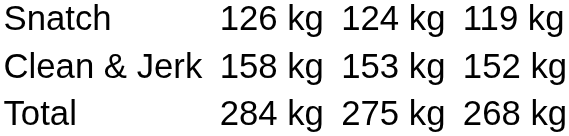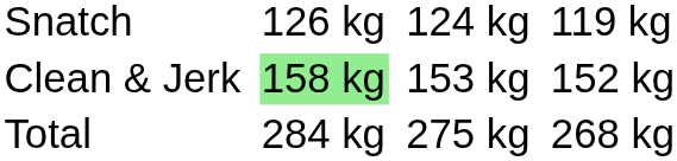Clean & Jerk | column 2: no background -> lightgreen background
